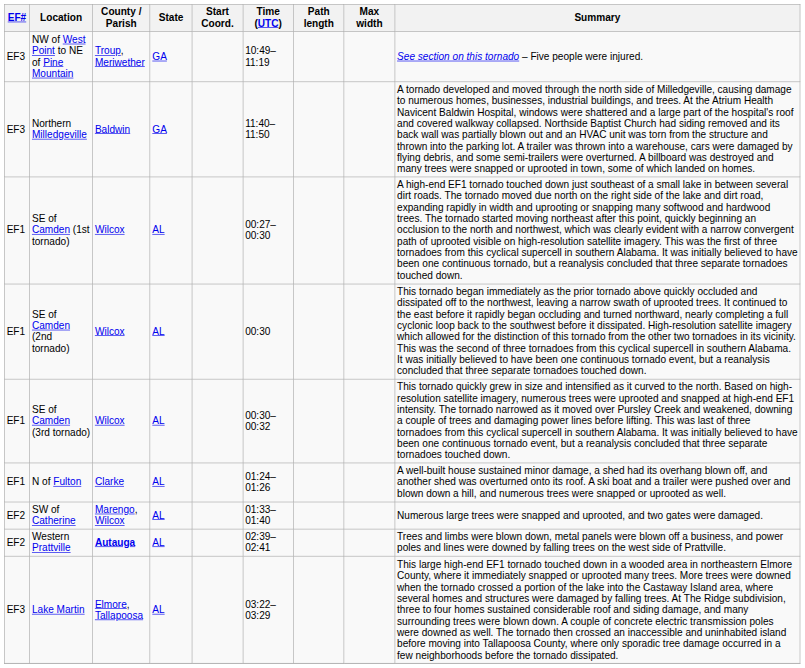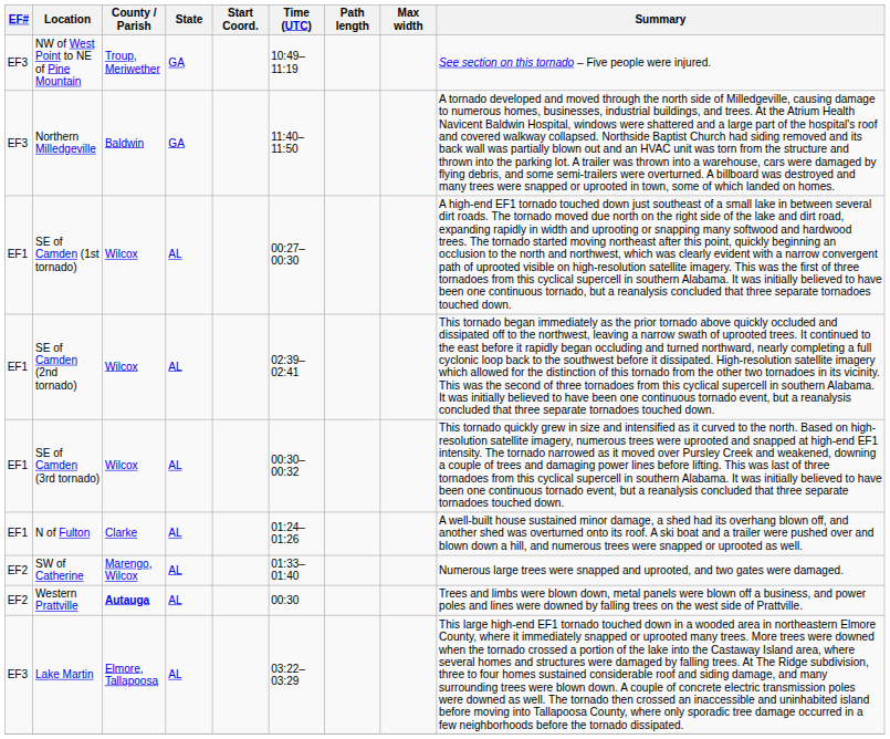SE of Camden (2nd tornado) | Time (UTC): 00:30 -> 02:39–02:41
Western Prattville | Time (UTC): 02:39–02:41 -> 00:30
